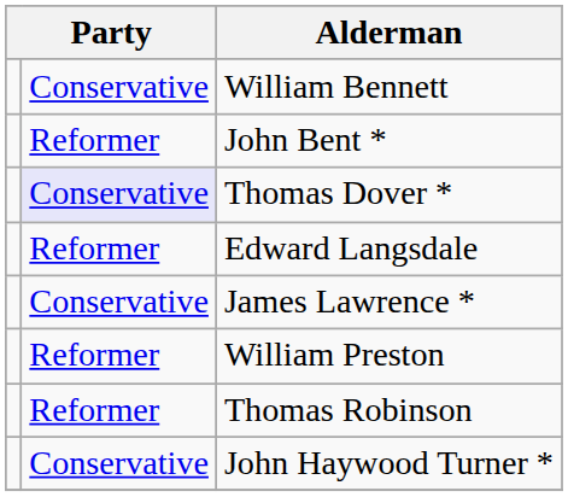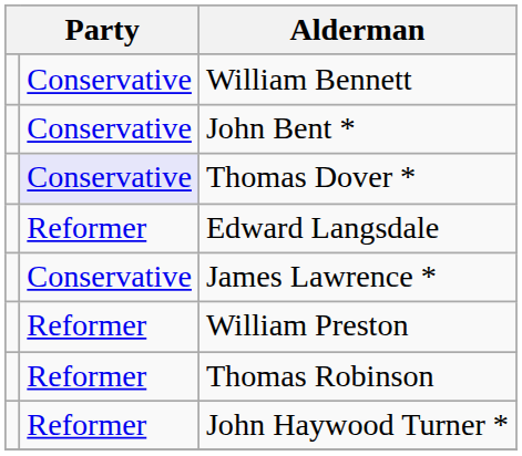John Bent * | column 2: Reformer -> Conservative
John Haywood Turner * | column 2: Conservative -> Reformer
